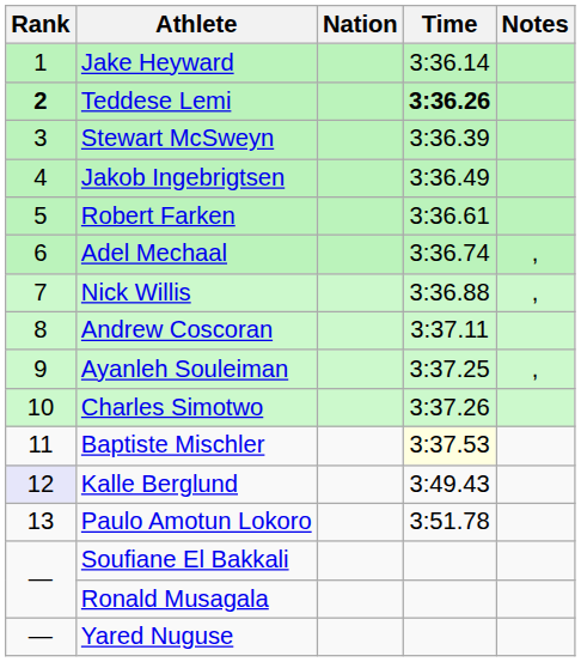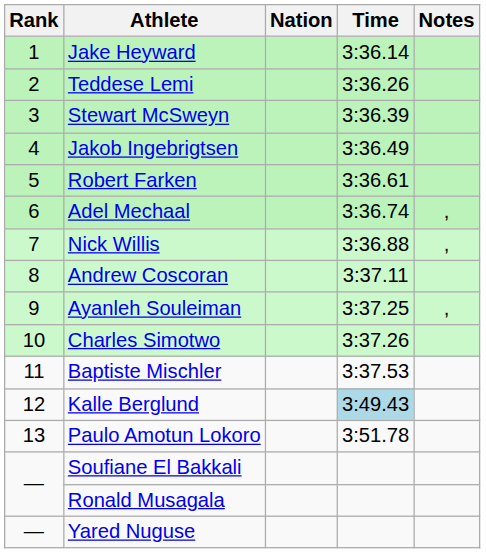Teddese Lemi | Rank: bold -> normal
Teddese Lemi | Time: bold -> normal
Baptiste Mischler | Time: lightyellow background -> no background
Kalle Berglund | Rank: lavender background -> no background
Kalle Berglund | Time: no background -> lightblue background
